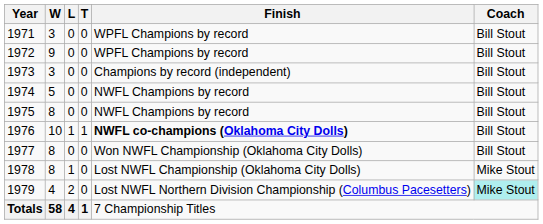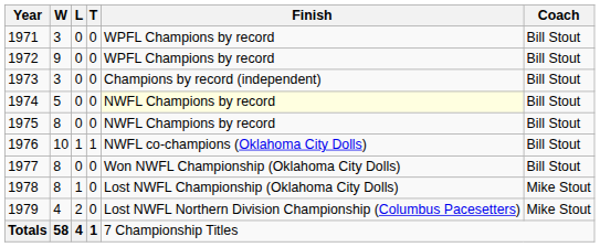1974 | Finish: no background -> lightyellow background
1976 | Finish: bold -> normal
1979 | Coach: paleturquoise background -> no background
